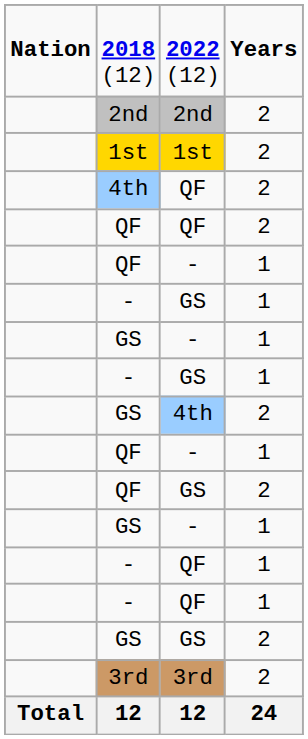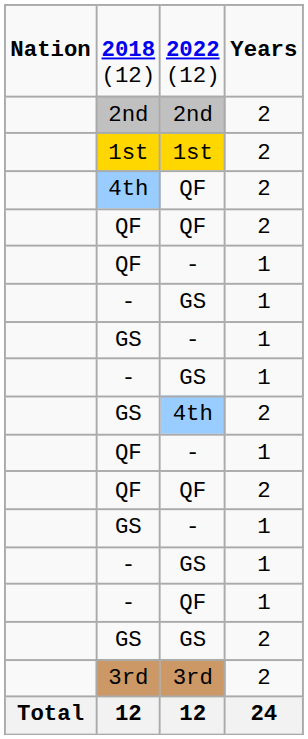row 12 | column 3: GS -> QF
row 14 | column 3: QF -> GS
